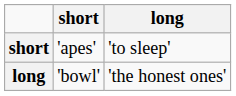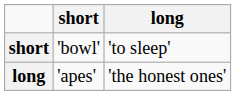row 2 | short: 'apes' -> 'bowl'
row 3 | short: 'bowl' -> 'apes'
